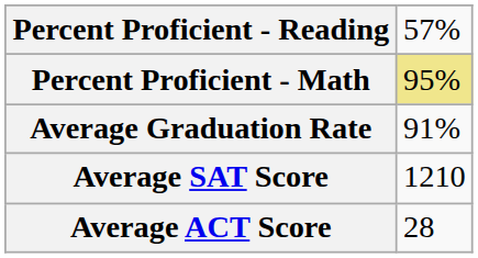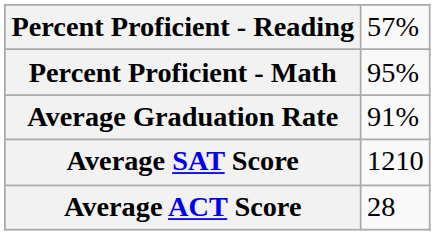Percent Proficient - Math | column 2: khaki background -> no background
